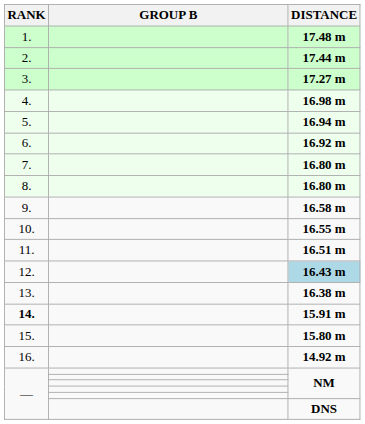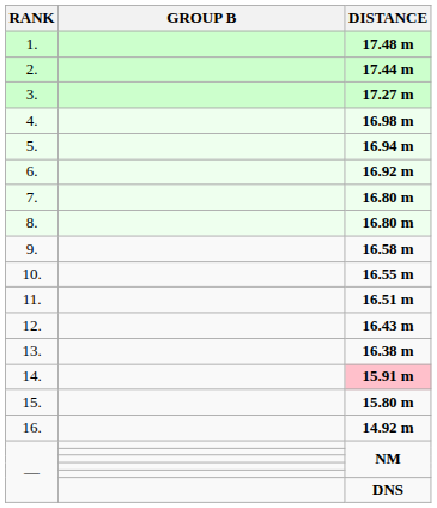12. | DISTANCE: lightblue background -> no background
14. | RANK: bold -> normal
14. | DISTANCE: no background -> pink background
